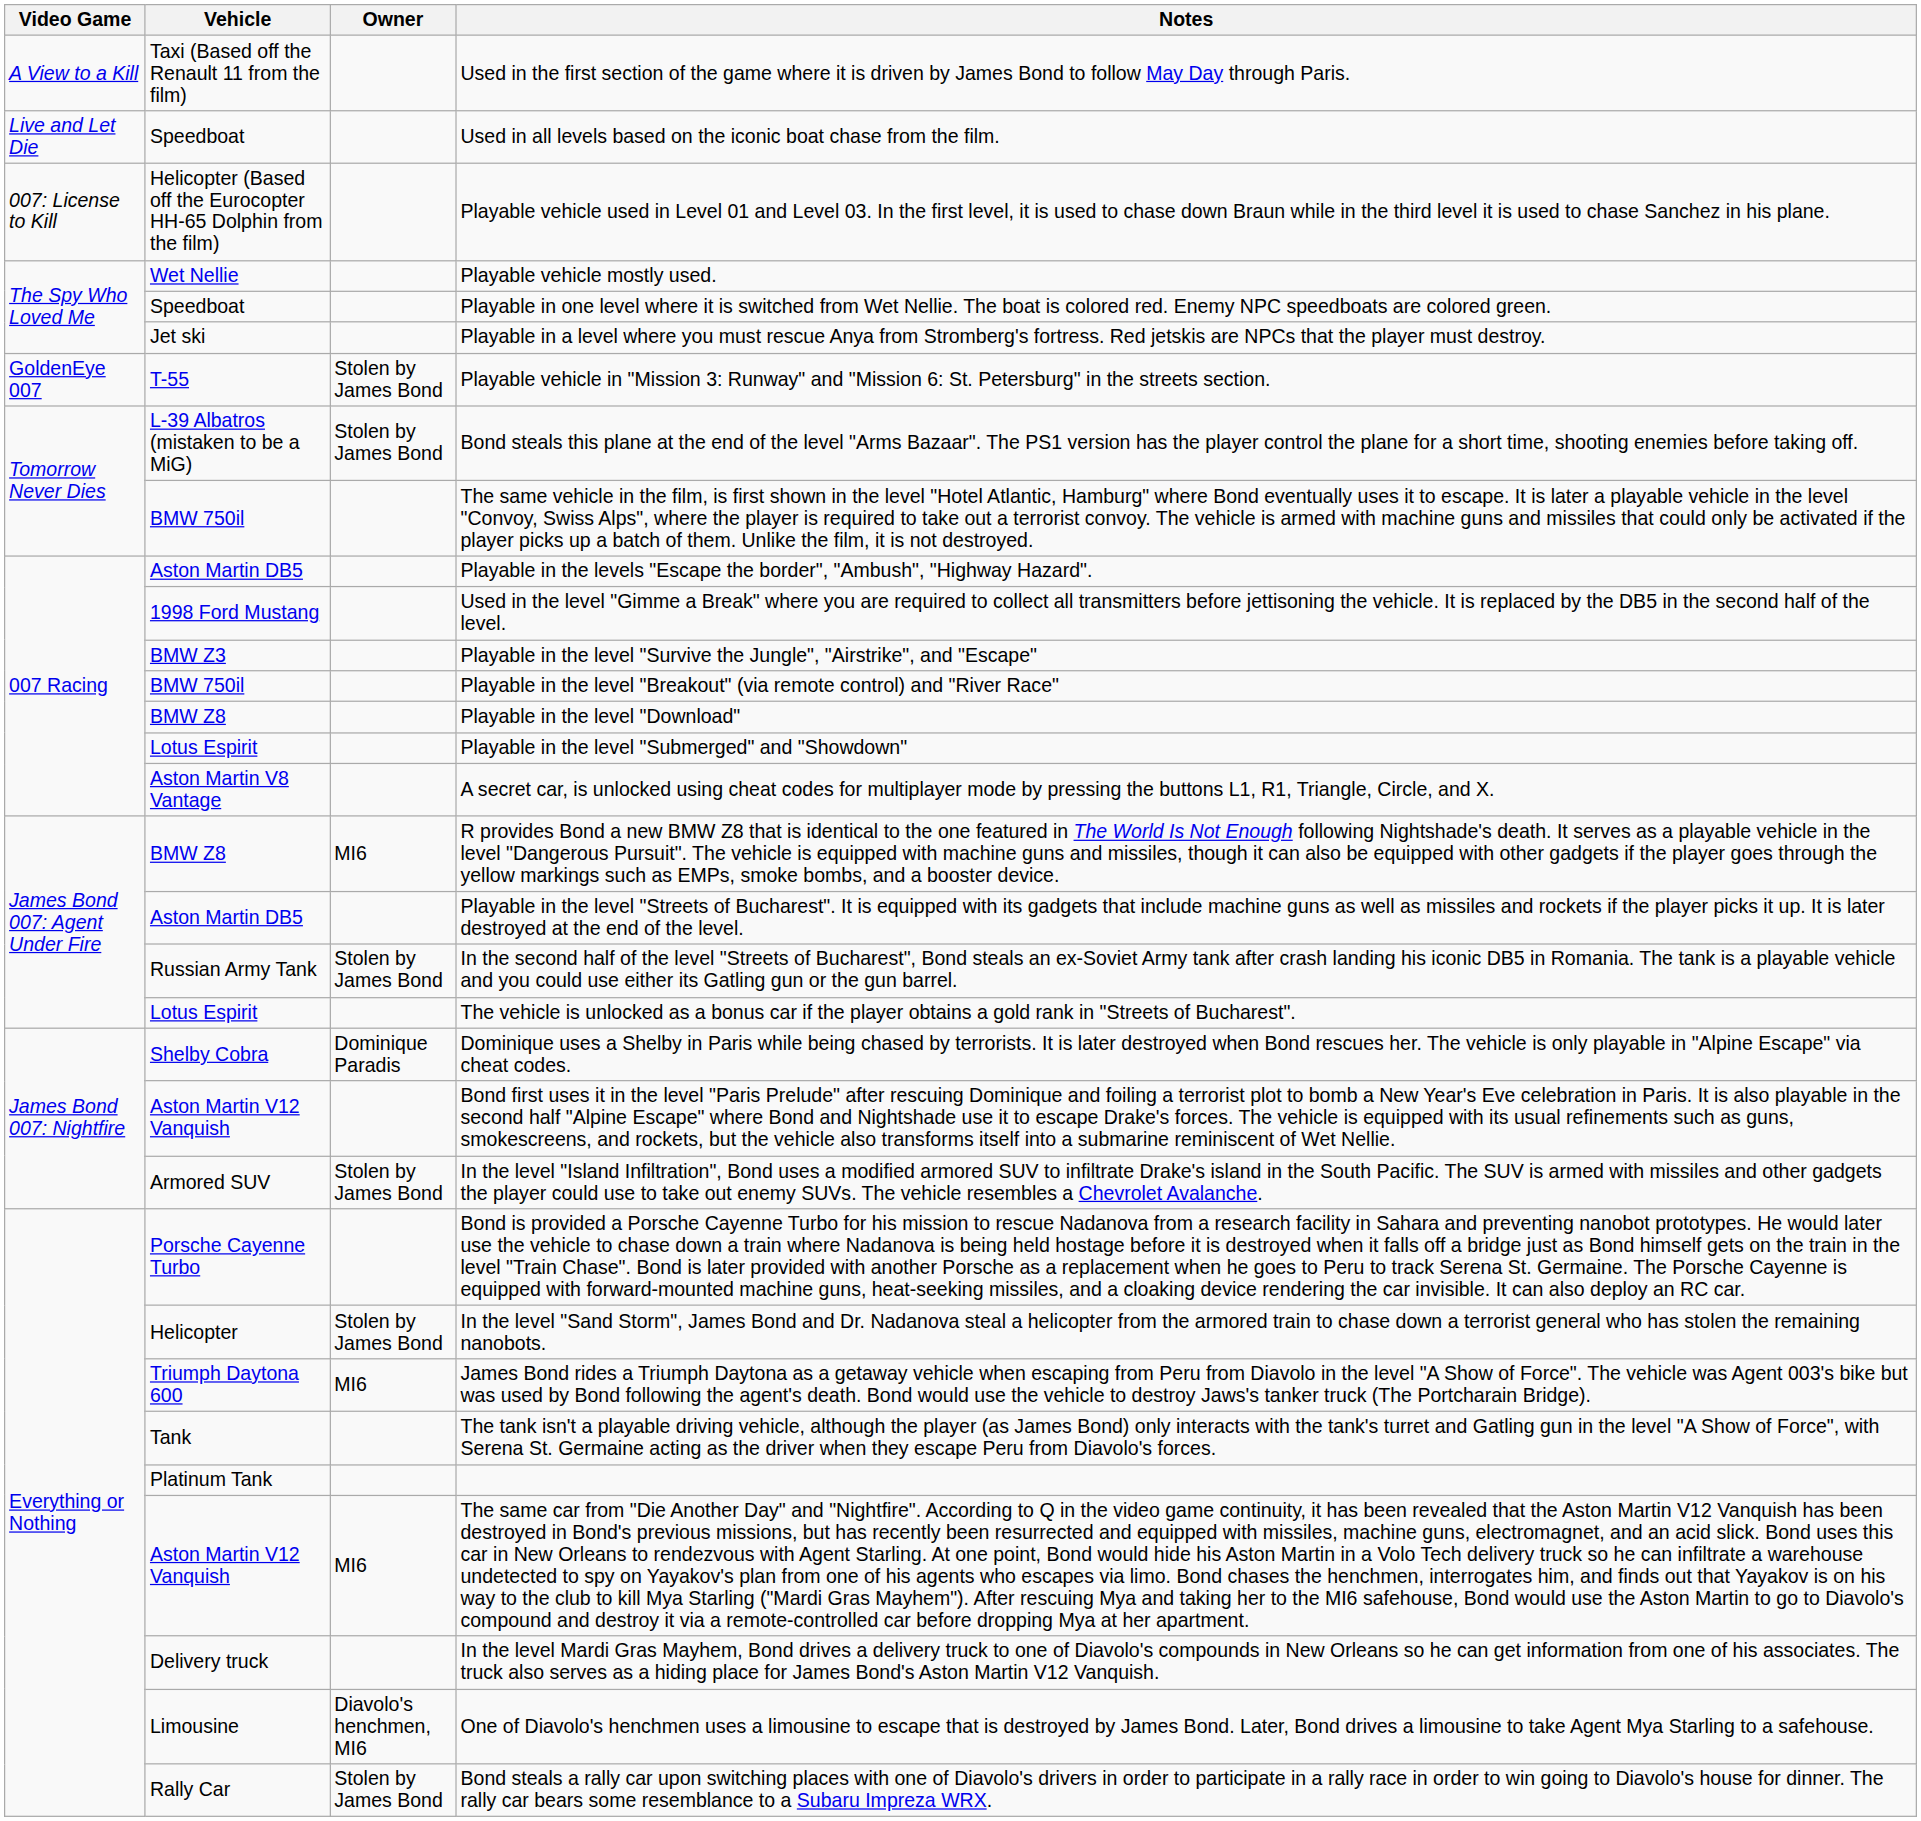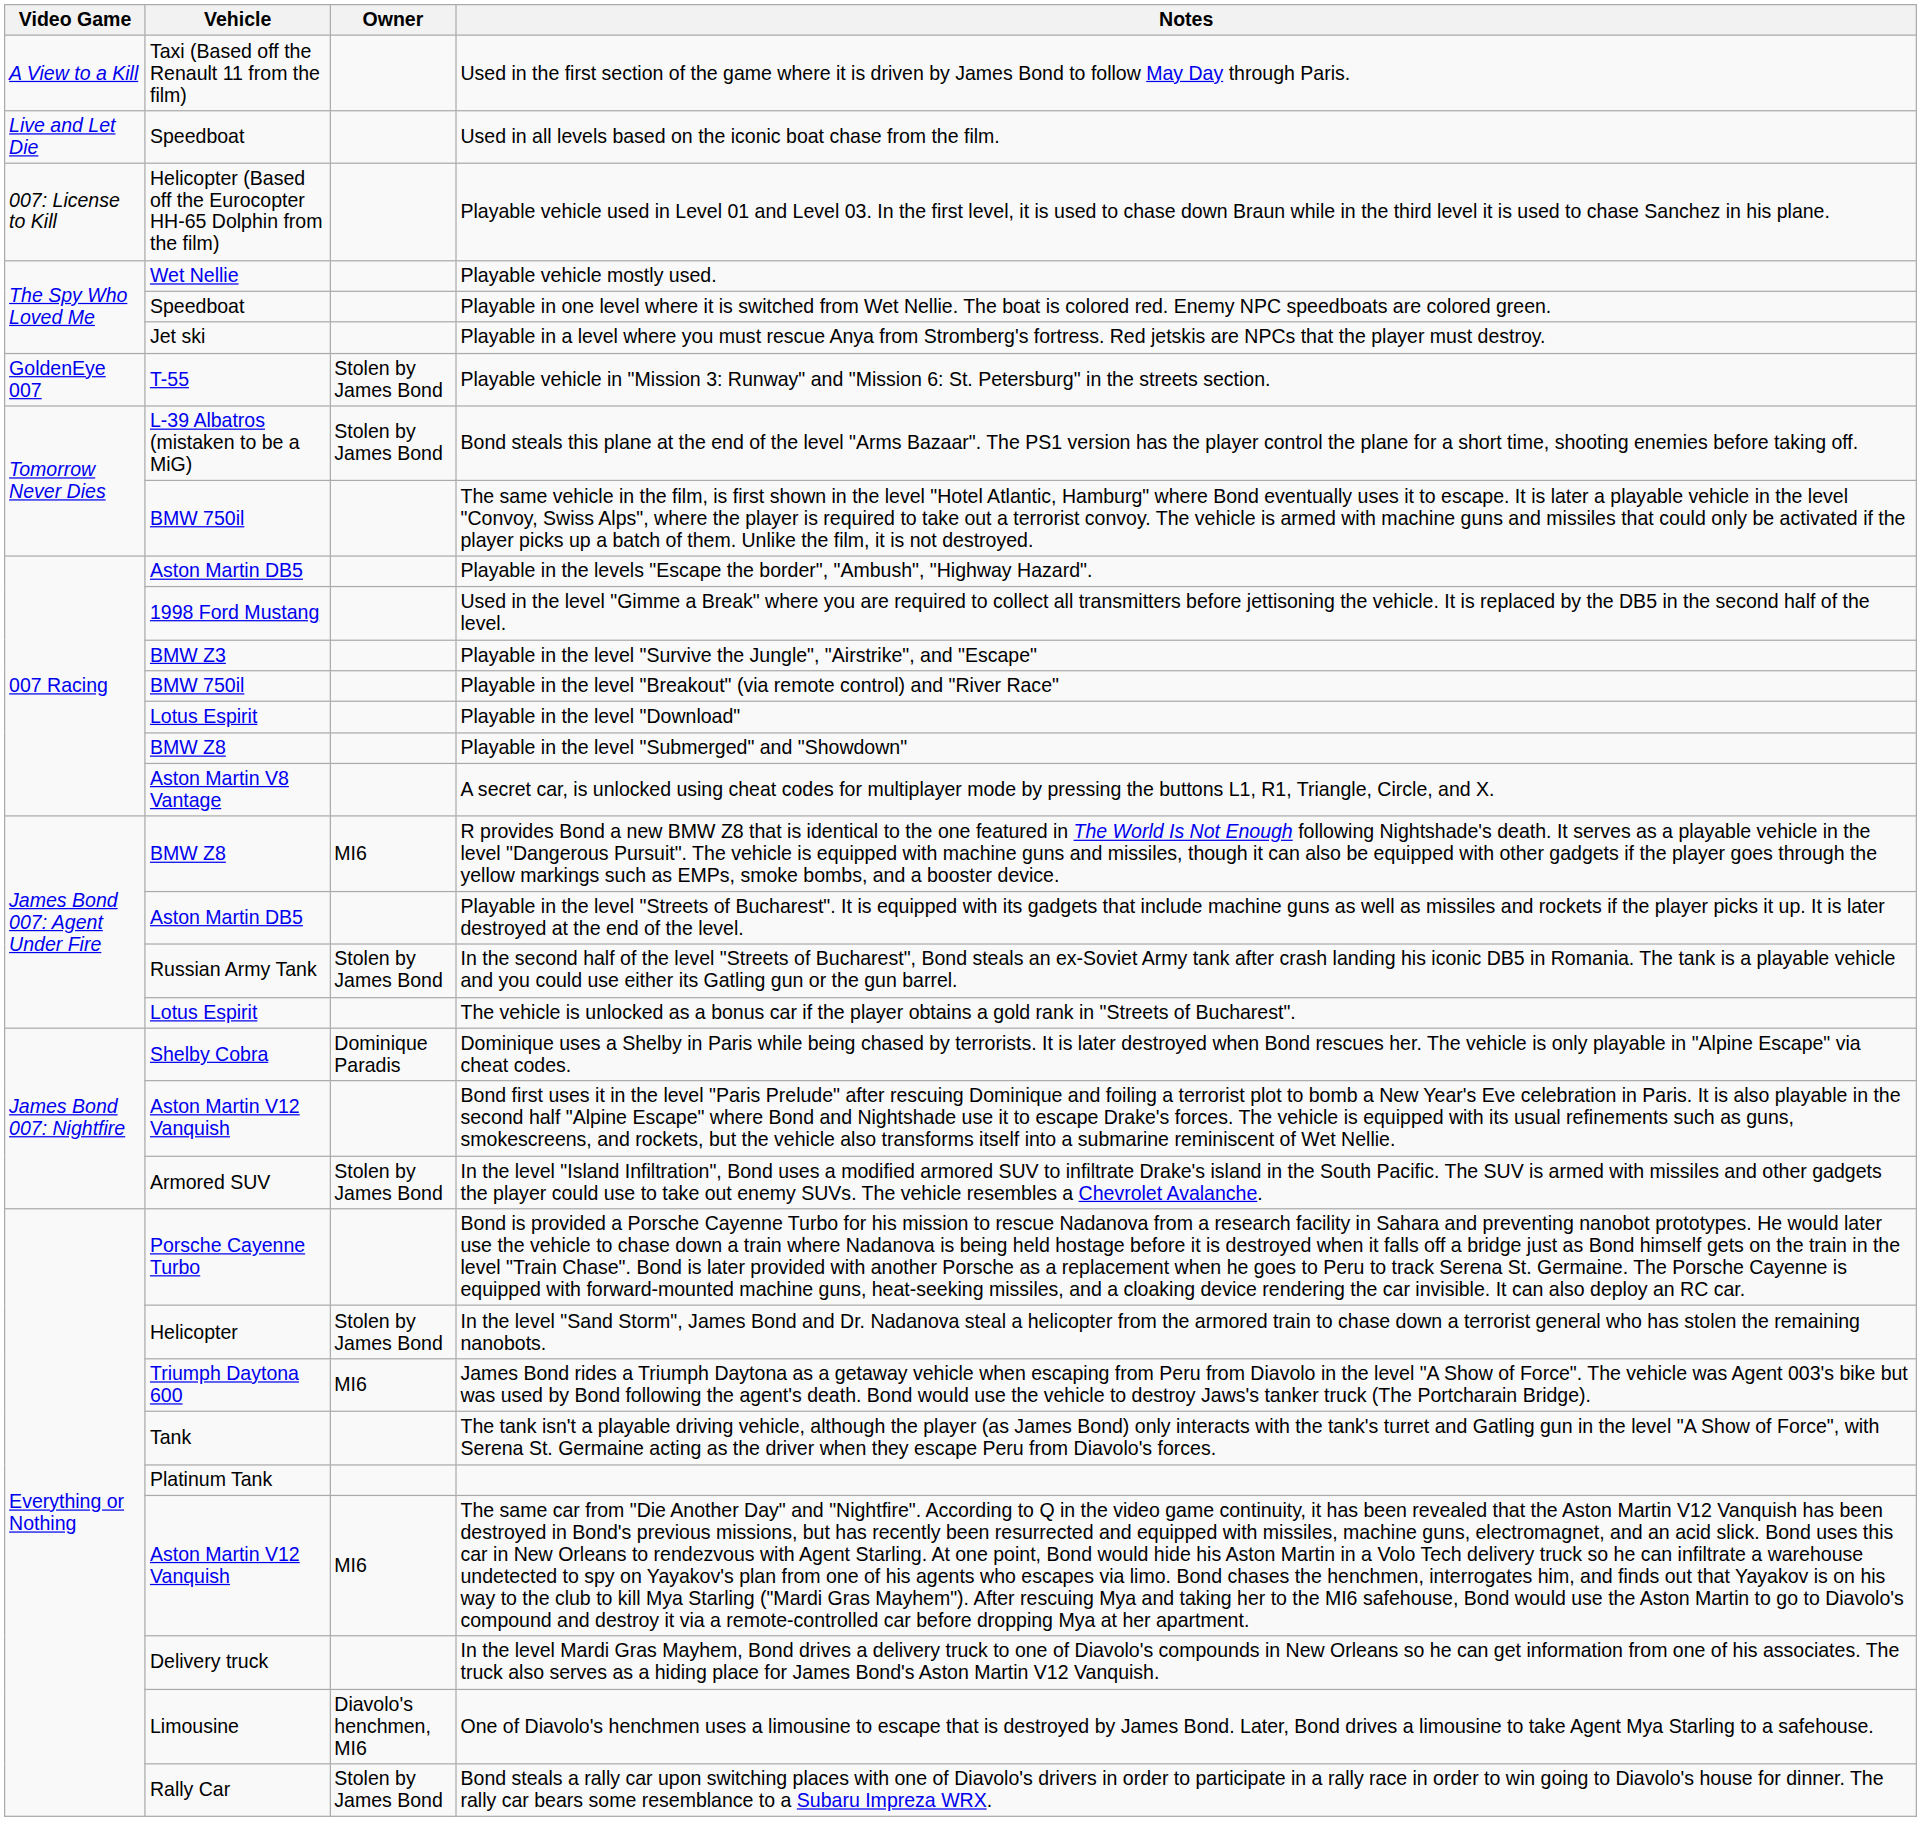Playable in the level "Download" | Vehicle: BMW Z8 -> Lotus Espirit
Playable in the level "Submerged" and "Showdown" | Vehicle: Lotus Espirit -> BMW Z8
